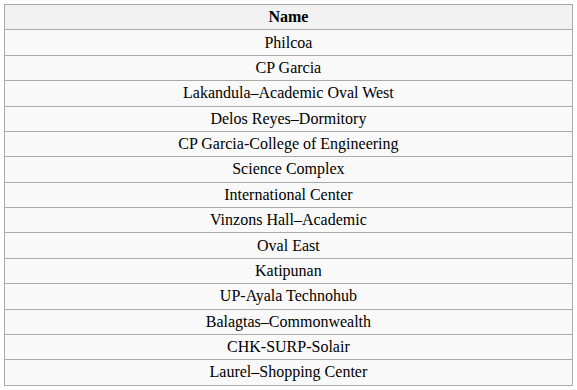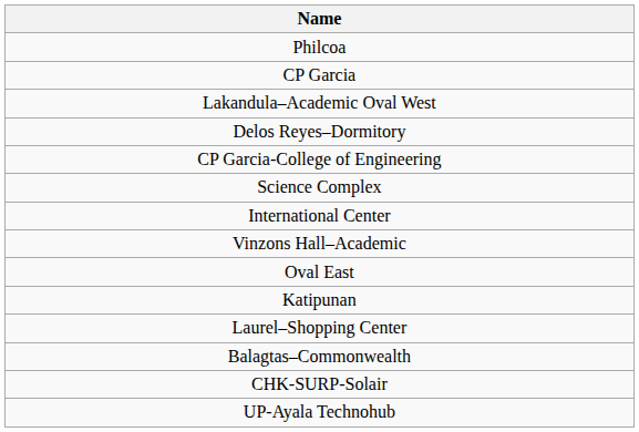row 12 | column 1: UP-Ayala Technohub -> Laurel–Shopping Center
row 15 | column 1: Laurel–Shopping Center -> UP-Ayala Technohub
